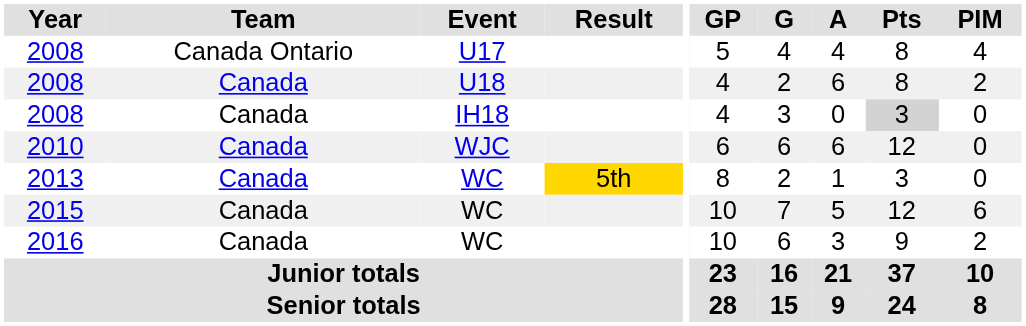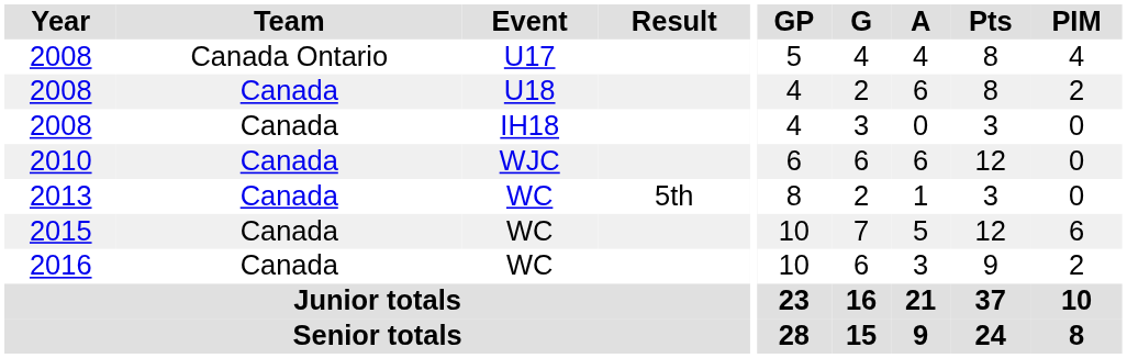2008 / IH18 | Pts: lightgrey background -> no background
2013 | Result: gold background -> no background
